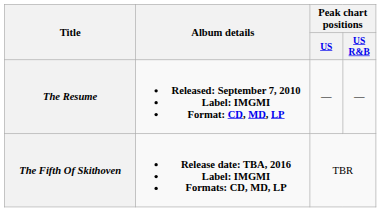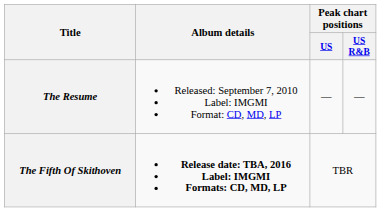The Resume | Album details: bold -> normal
